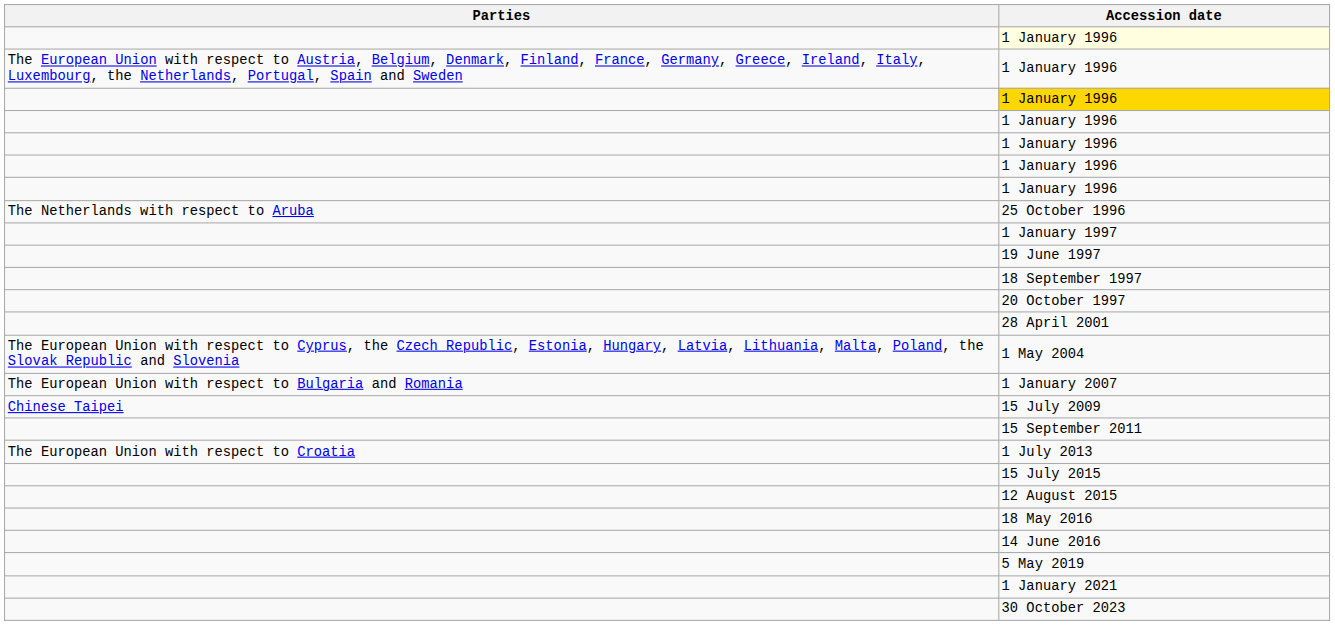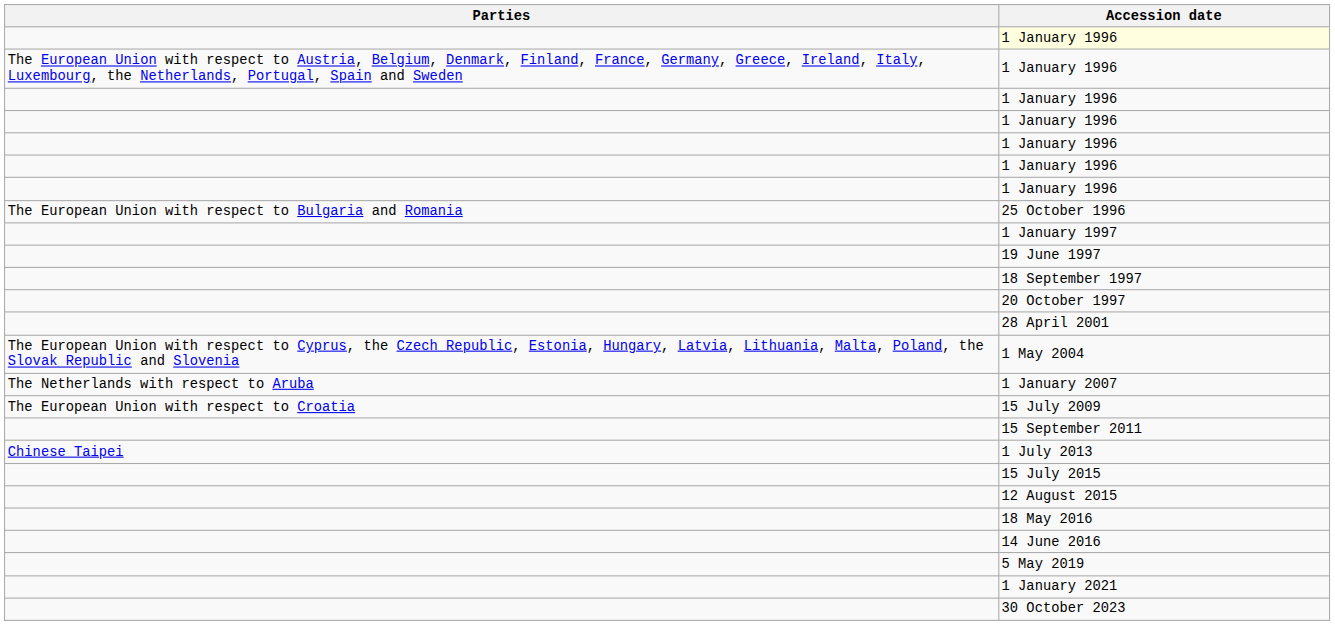row 4 | Accession date: gold background -> no background
row 9 | Parties: The Netherlands with respect to Aruba -> The European Union with respect to Bulgaria and Romania
row 16 | Parties: The European Union with respect to Bulgaria and Romania -> The Netherlands with respect to Aruba
row 17 | Parties: Chinese Taipei -> The European Union with respect to Croatia
row 19 | Parties: The European Union with respect to Croatia -> Chinese Taipei
